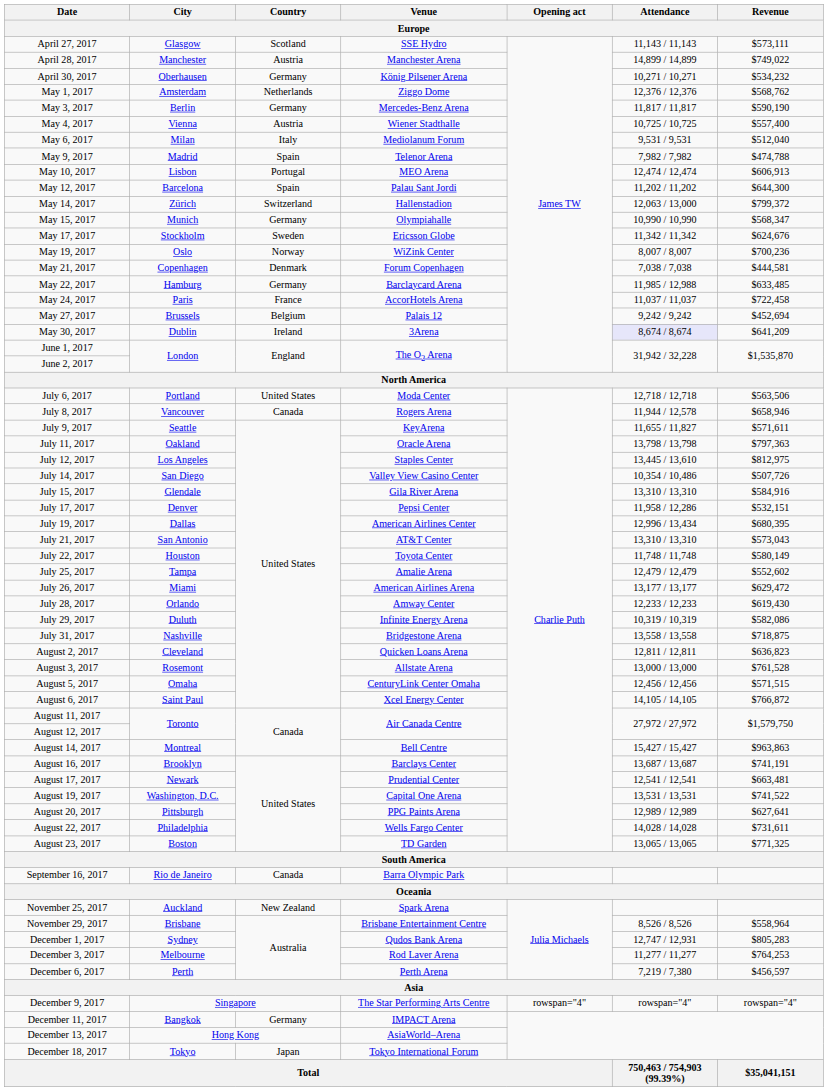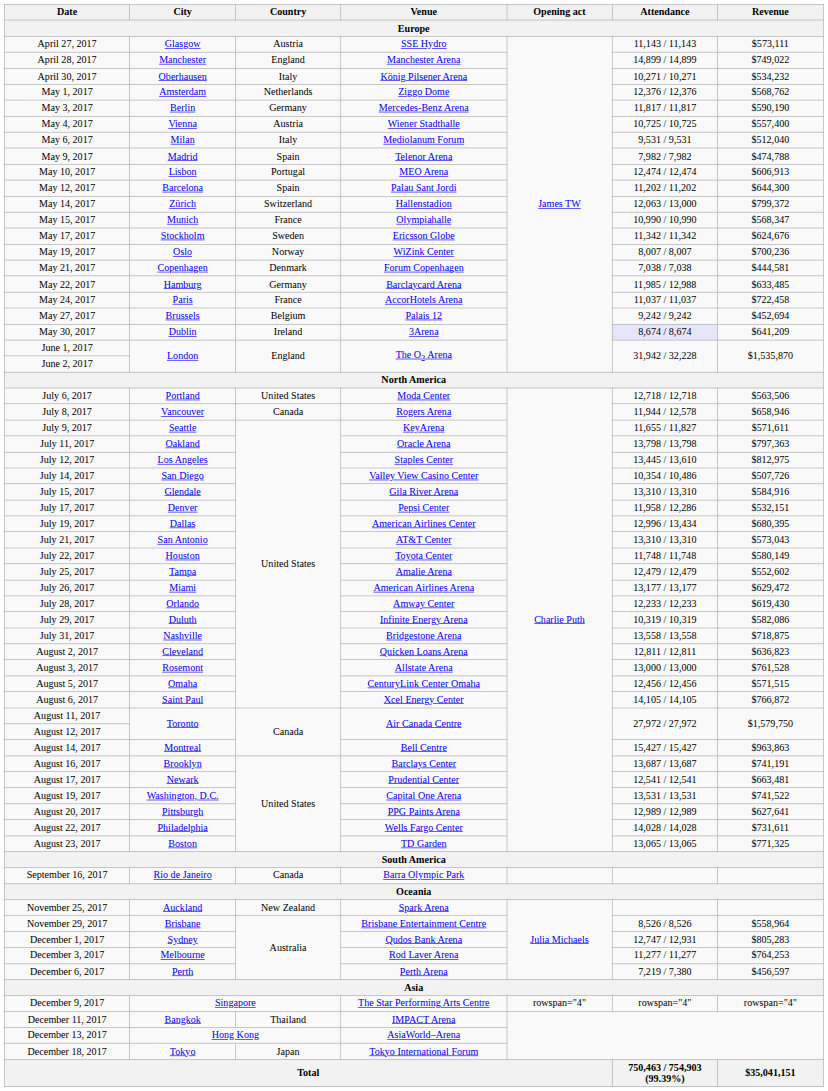April 27, 2017 | Country: Scotland -> Austria
April 28, 2017 | Country: Austria -> England
April 30, 2017 | Country: Germany -> Italy
May 15, 2017 | Country: Germany -> France
December 11, 2017 | Country: Germany -> Thailand
